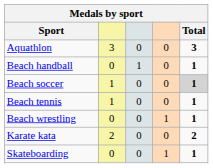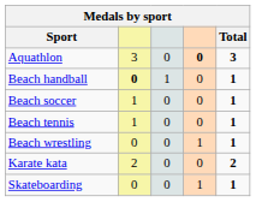Aquathlon | column 4: normal -> bold
Beach handball | column 2: normal -> bold
Beach soccer | Total: lightgrey background -> no background
